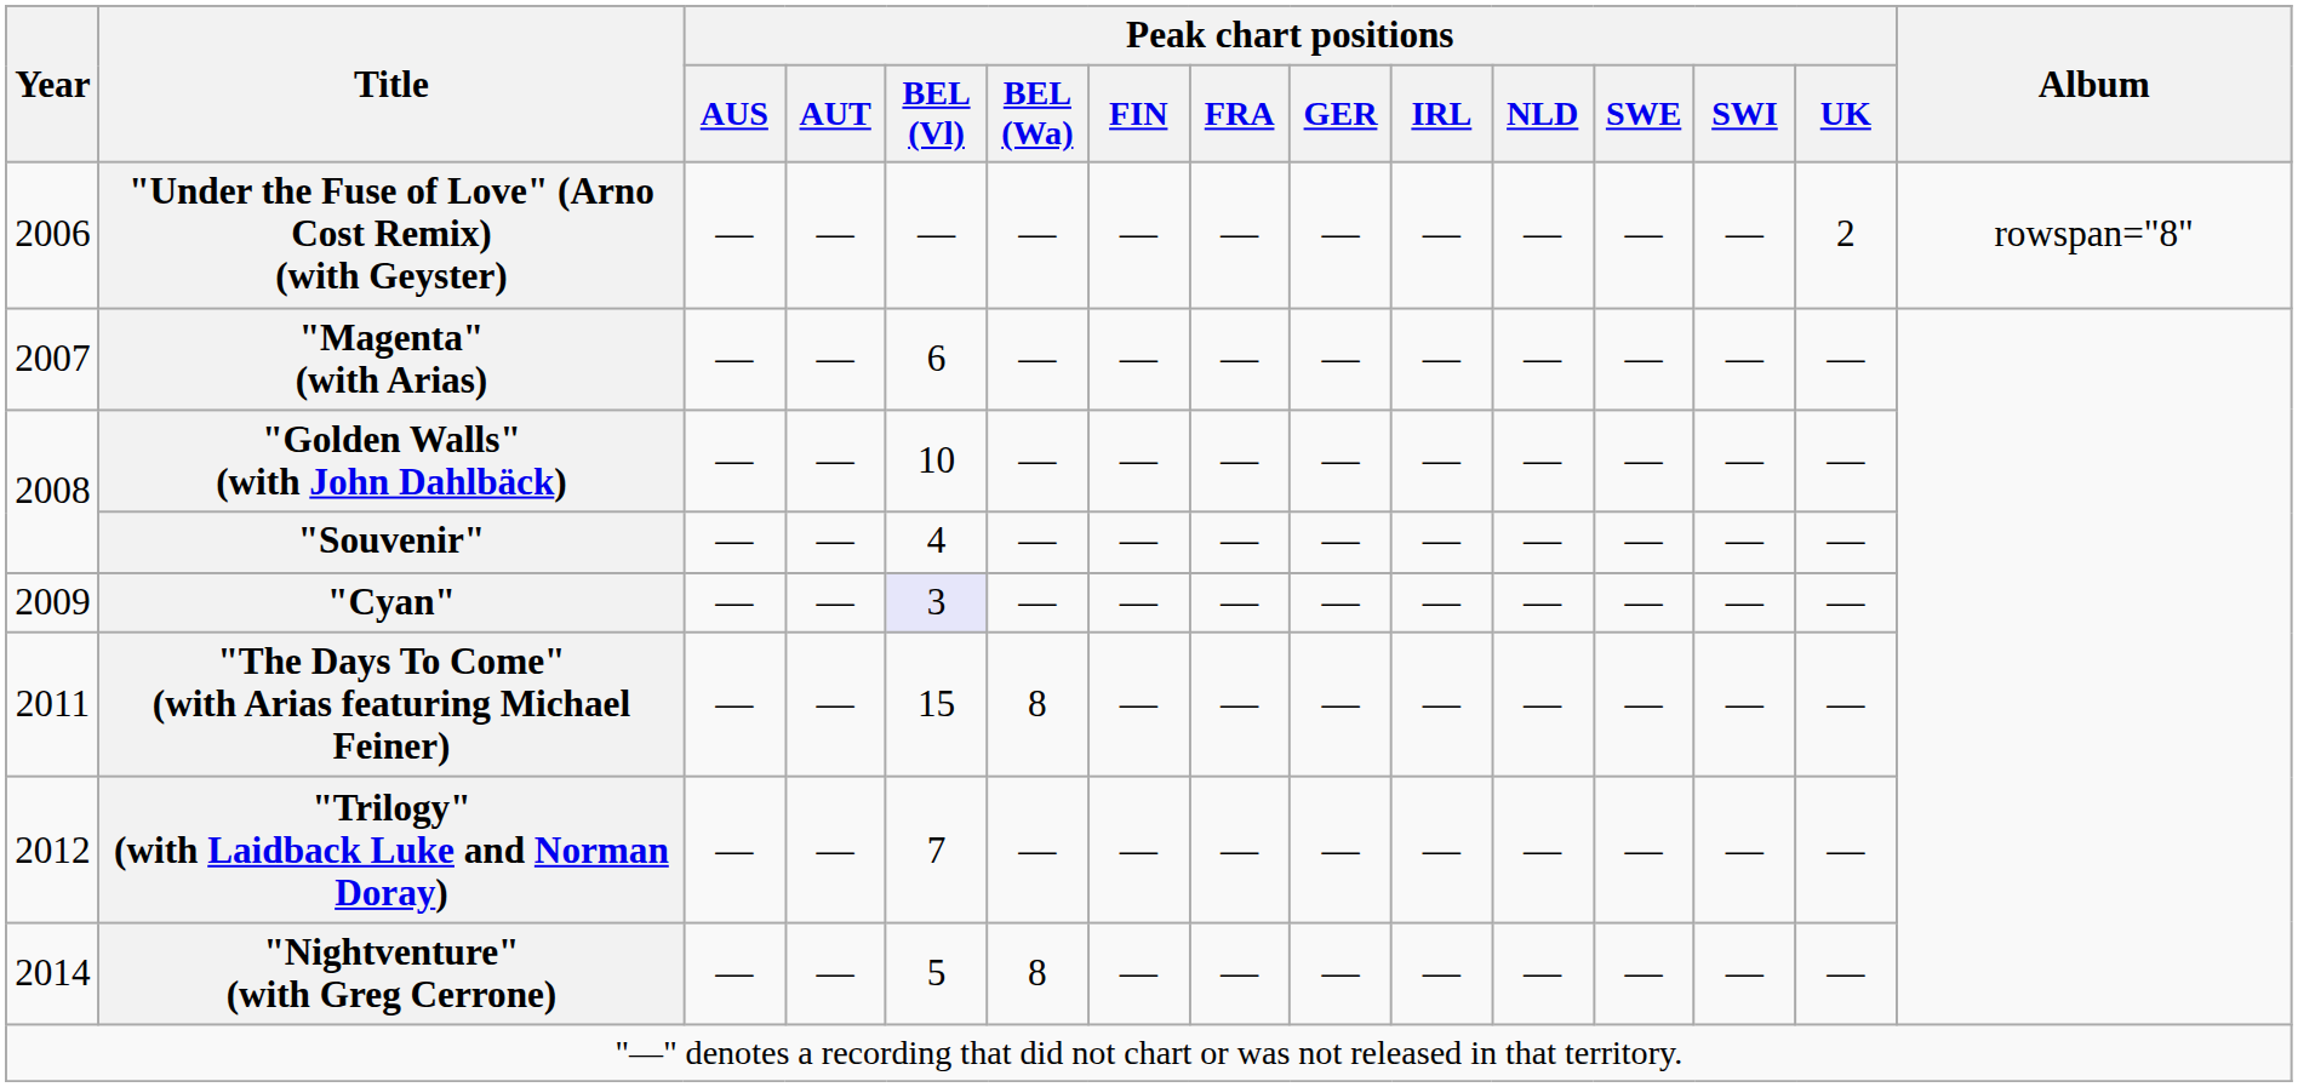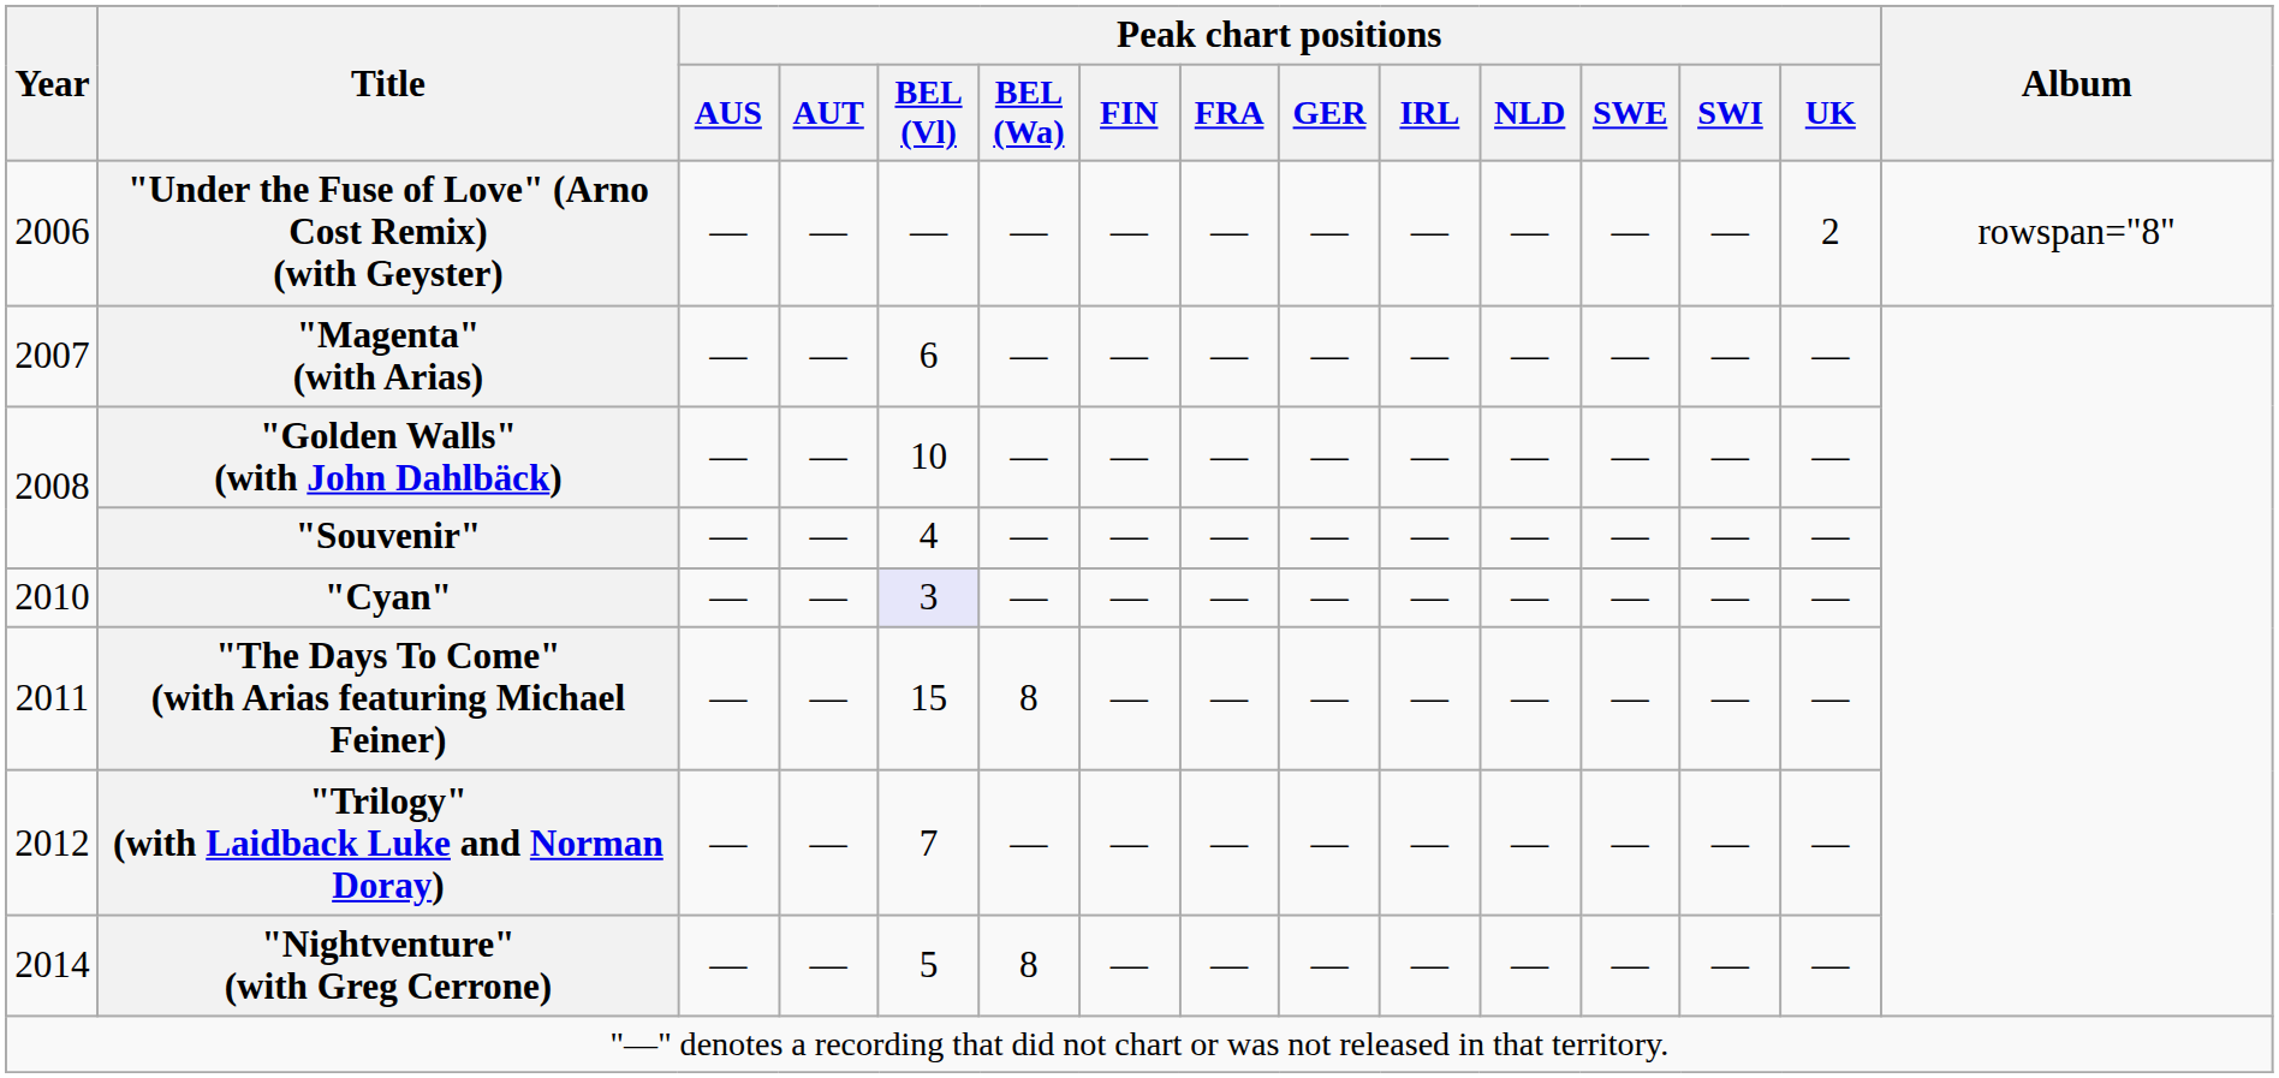"Cyan" | Year: 2009 -> 2010
